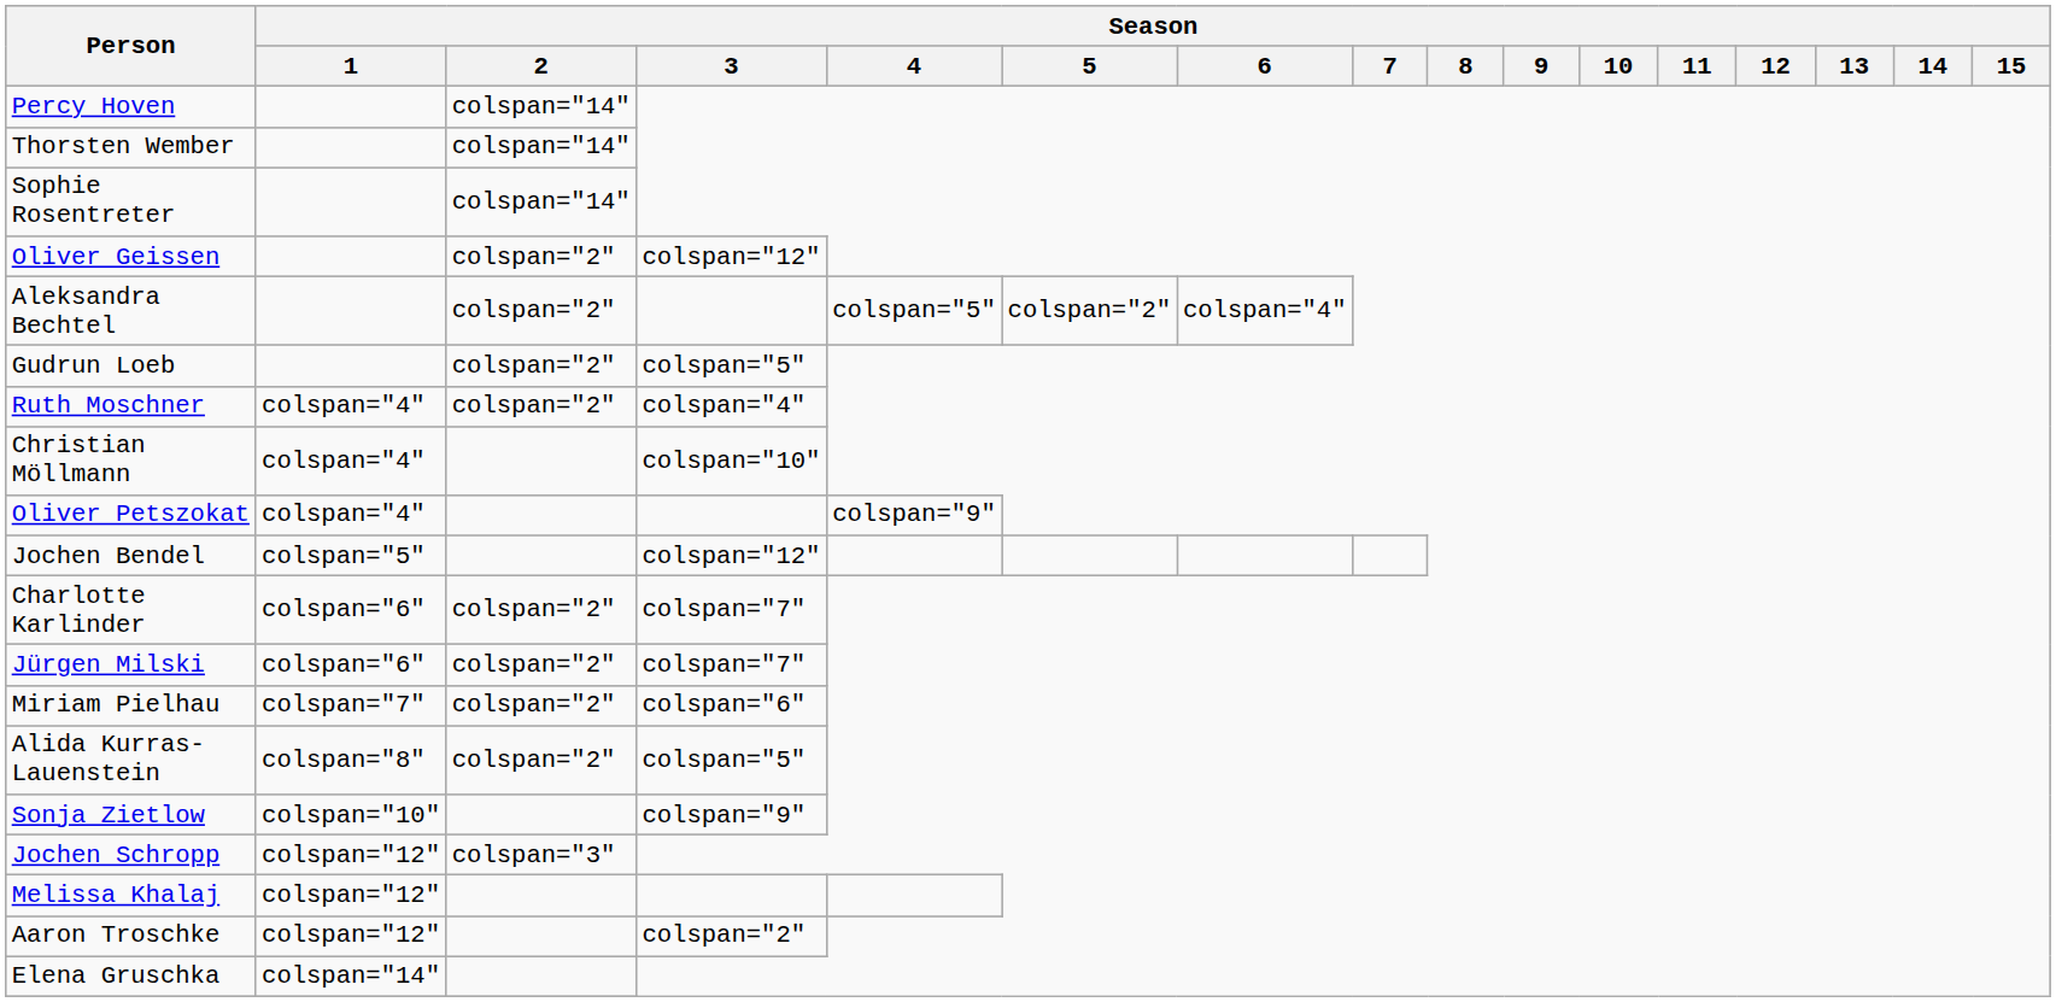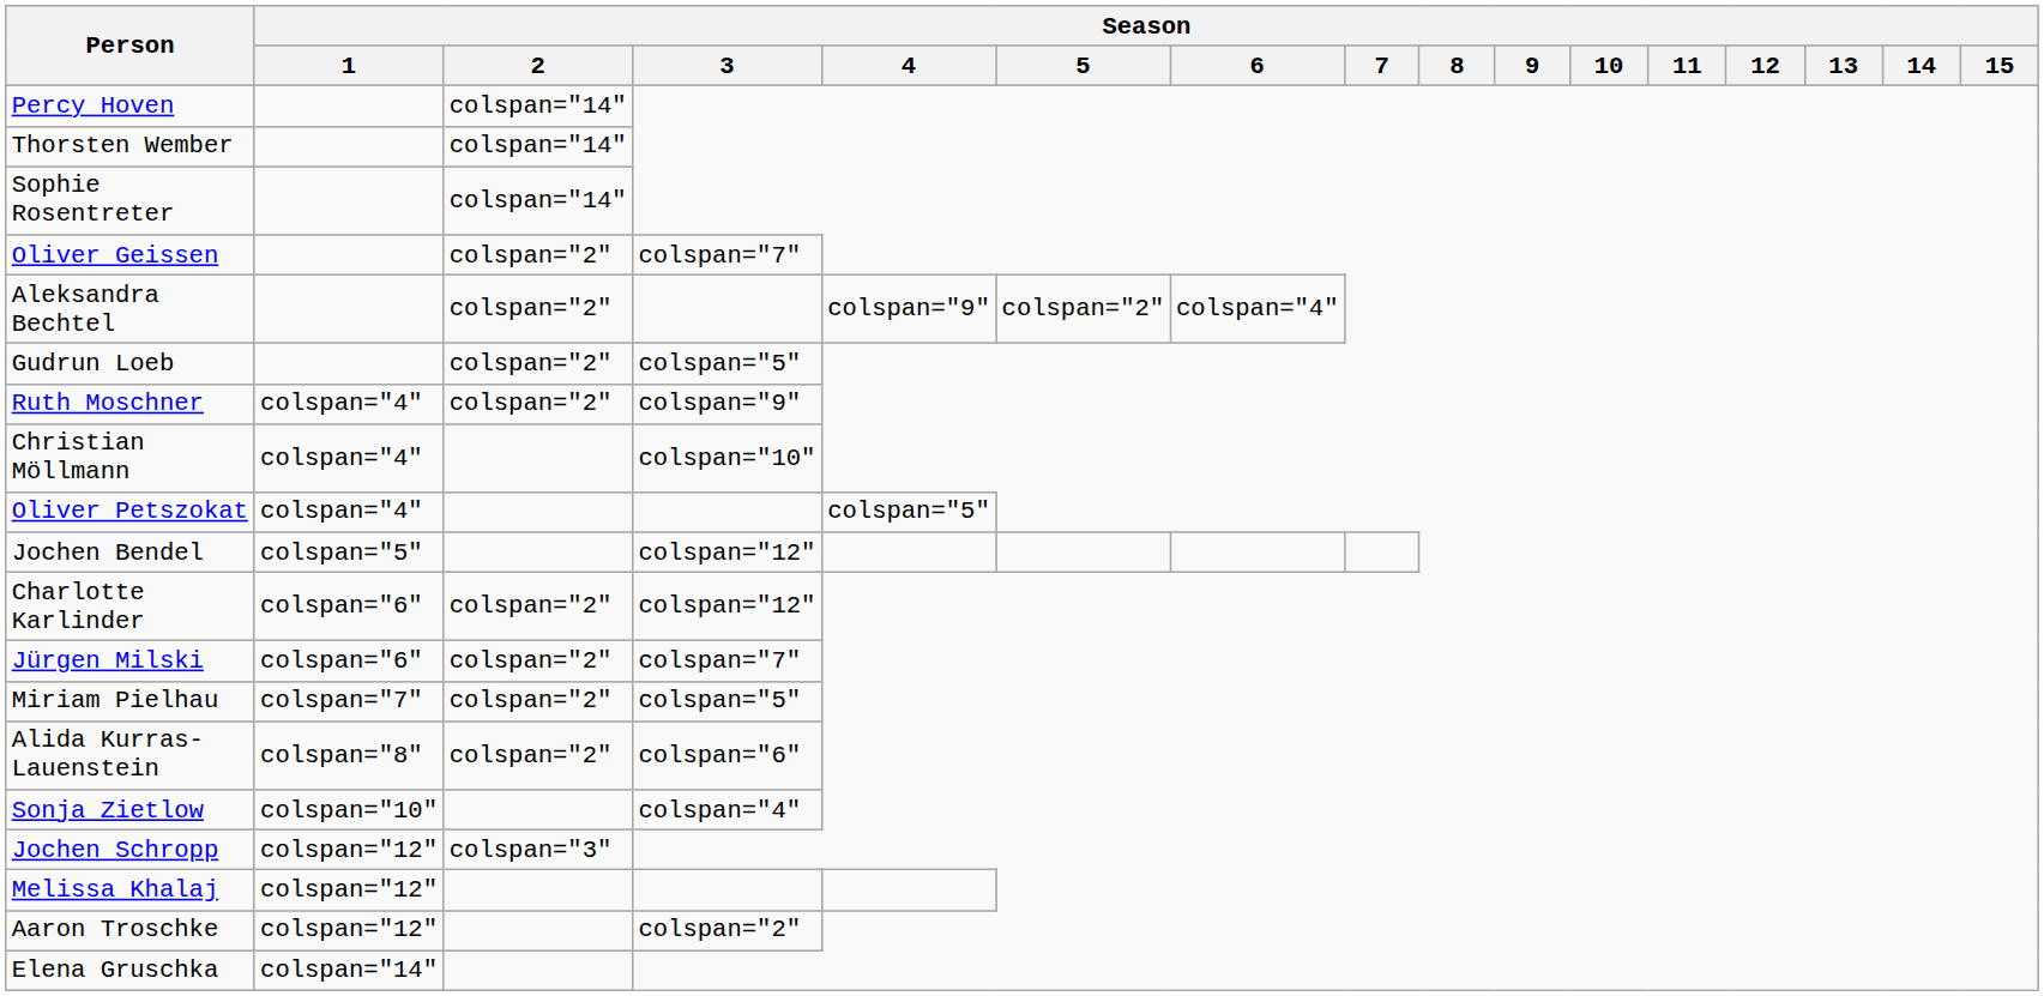Oliver Geissen | Season / 3: colspan="12" -> colspan="7"
Aleksandra Bechtel | Season / 4: colspan="5" -> colspan="9"
Ruth Moschner | Season / 3: colspan="4" -> colspan="9"
Oliver Petszokat | Season / 4: colspan="9" -> colspan="5"
Charlotte Karlinder | Season / 3: colspan="7" -> colspan="12"
Miriam Pielhau | Season / 3: colspan="6" -> colspan="5"
Alida Kurras-Lauenstein | Season / 3: colspan="5" -> colspan="6"
Sonja Zietlow | Season / 3: colspan="9" -> colspan="4"
